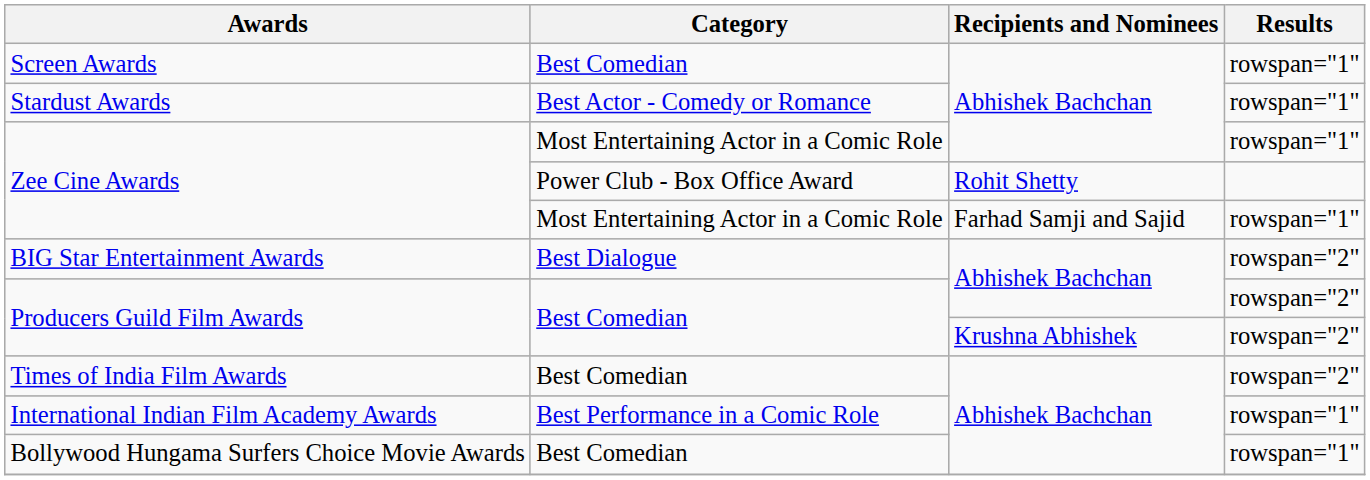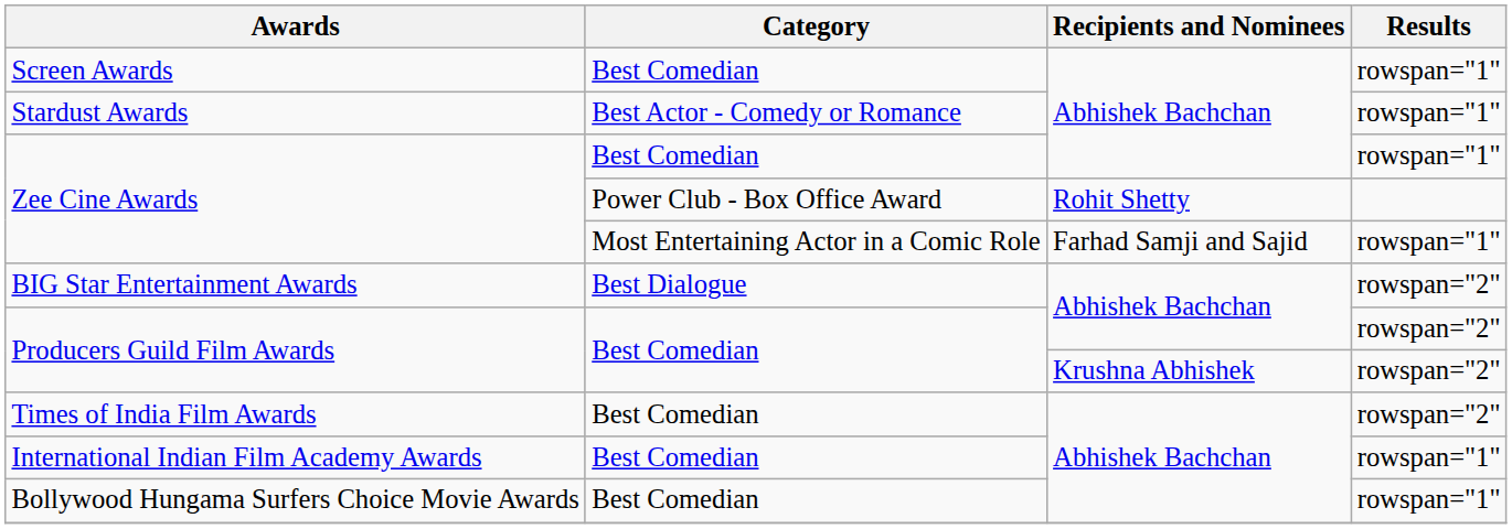Zee Cine Awards / Abhishek Bachchan | Category: Most Entertaining Actor in a Comic Role -> Best Comedian
International Indian Film Academy Awards | Category: Best Performance in a Comic Role -> Best Comedian
